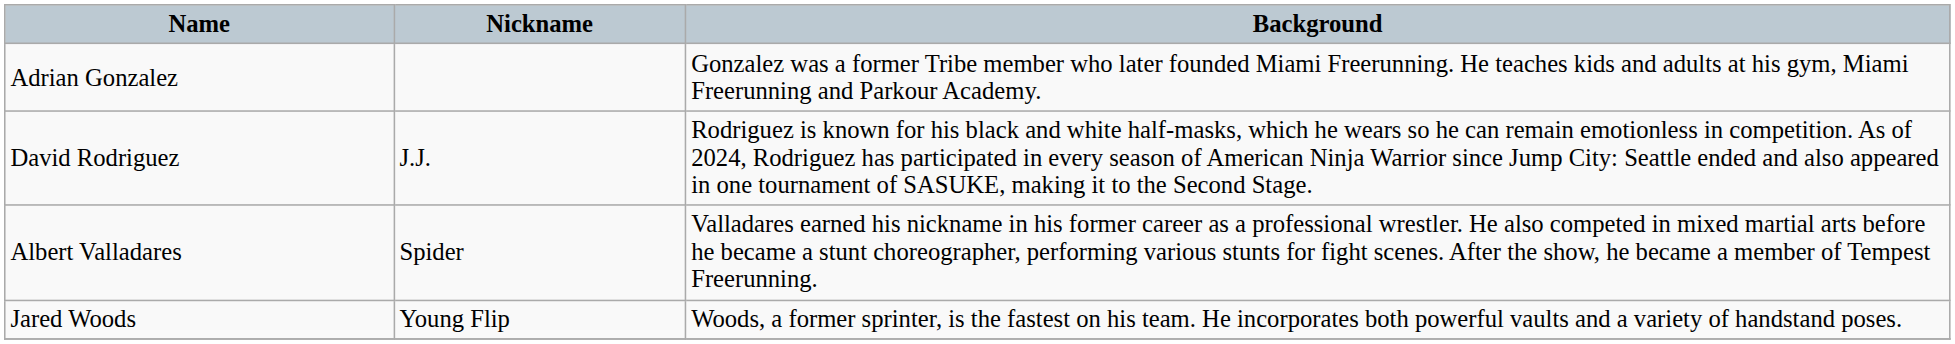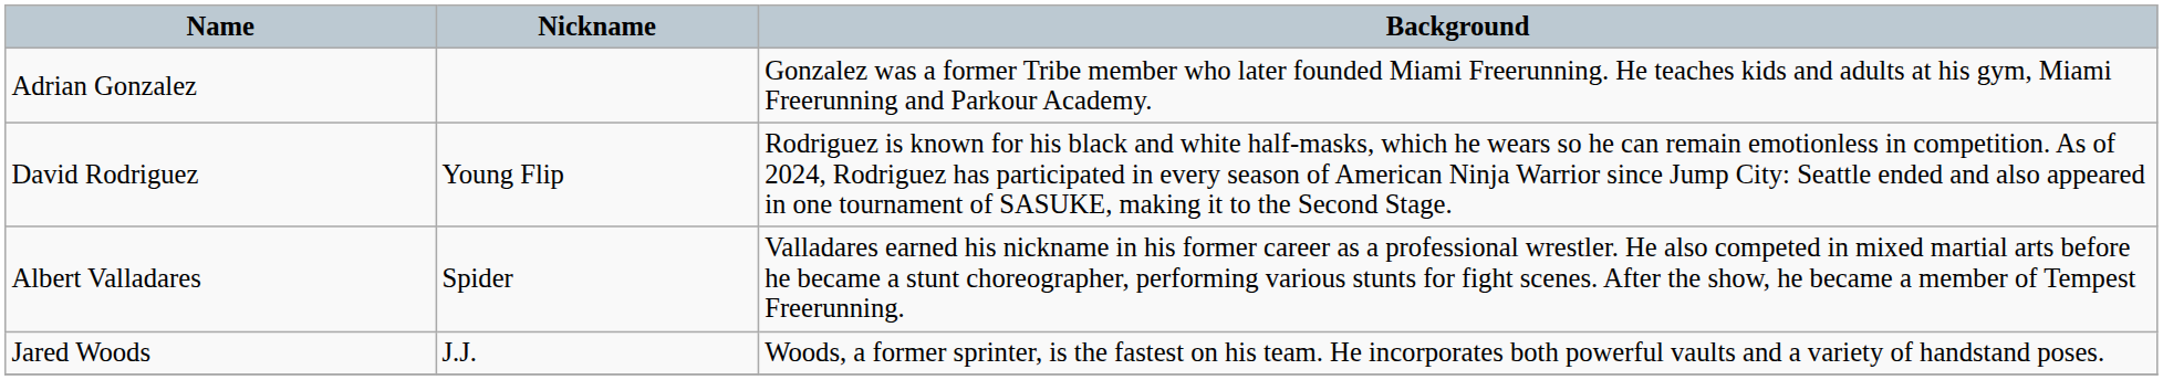David Rodriguez | Nickname: J.J. -> Young Flip
Jared Woods | Nickname: Young Flip -> J.J.
